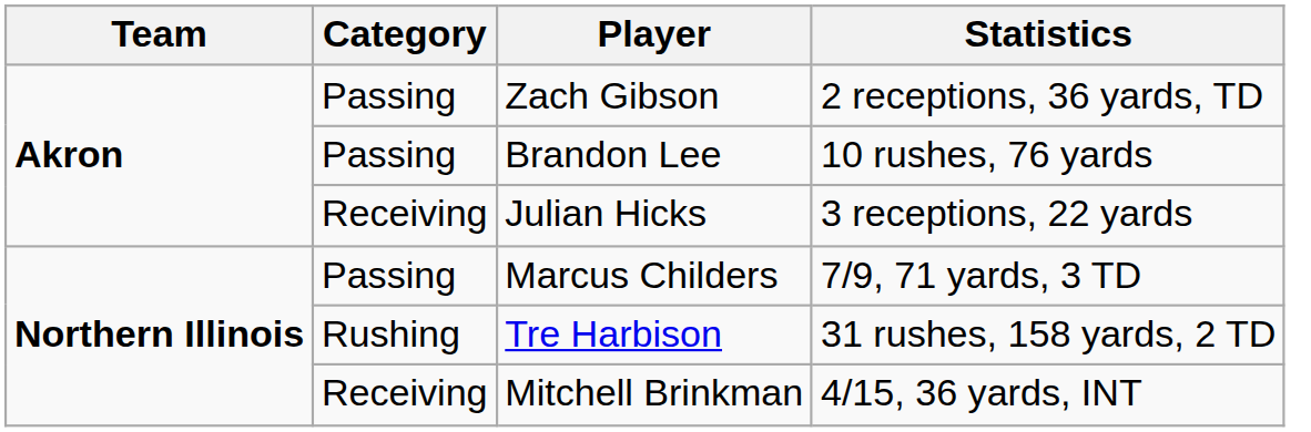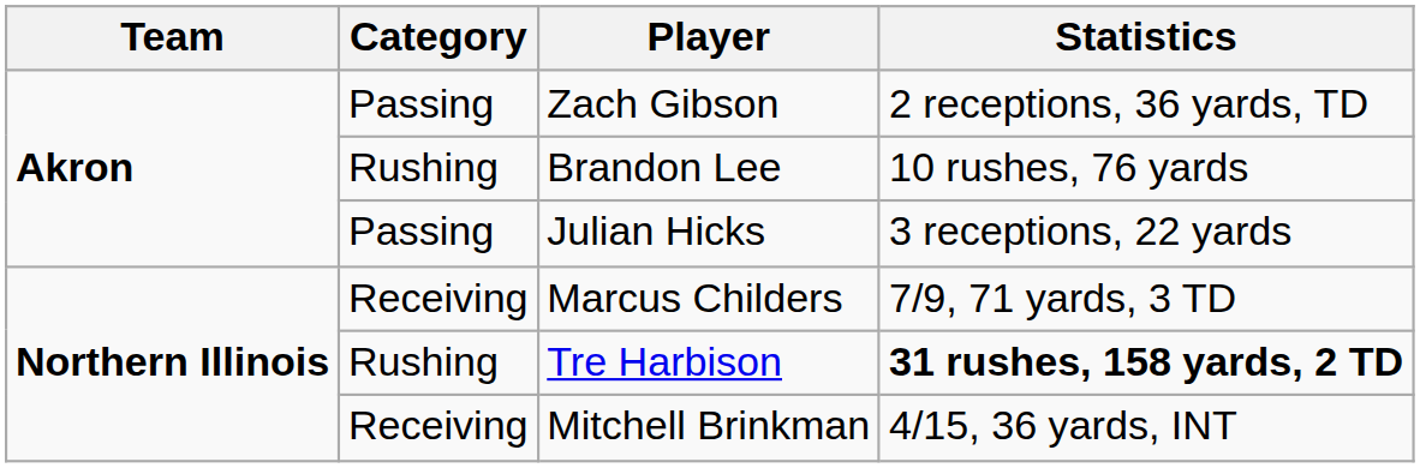Brandon Lee | Category: Passing -> Rushing
Julian Hicks | Category: Receiving -> Passing
Marcus Childers | Category: Passing -> Receiving
Tre Harbison | Statistics: normal -> bold
